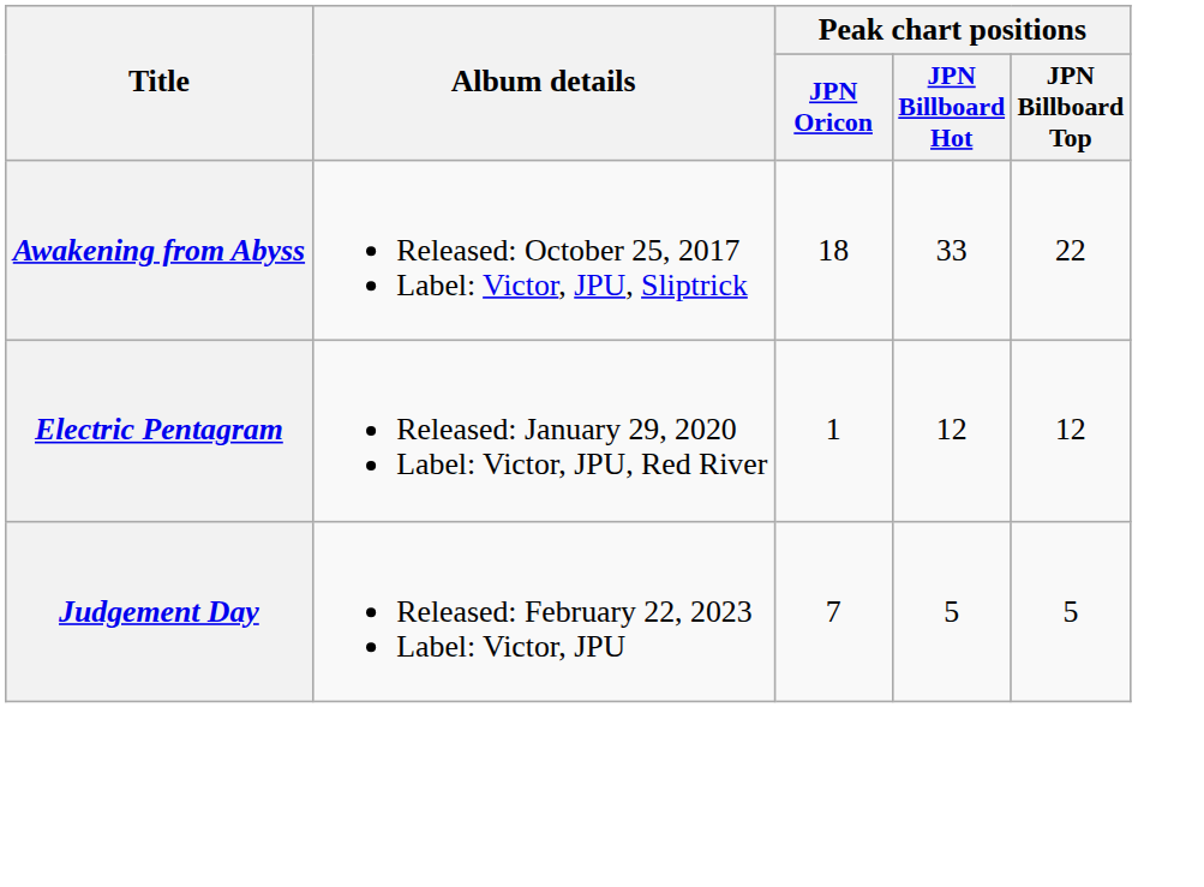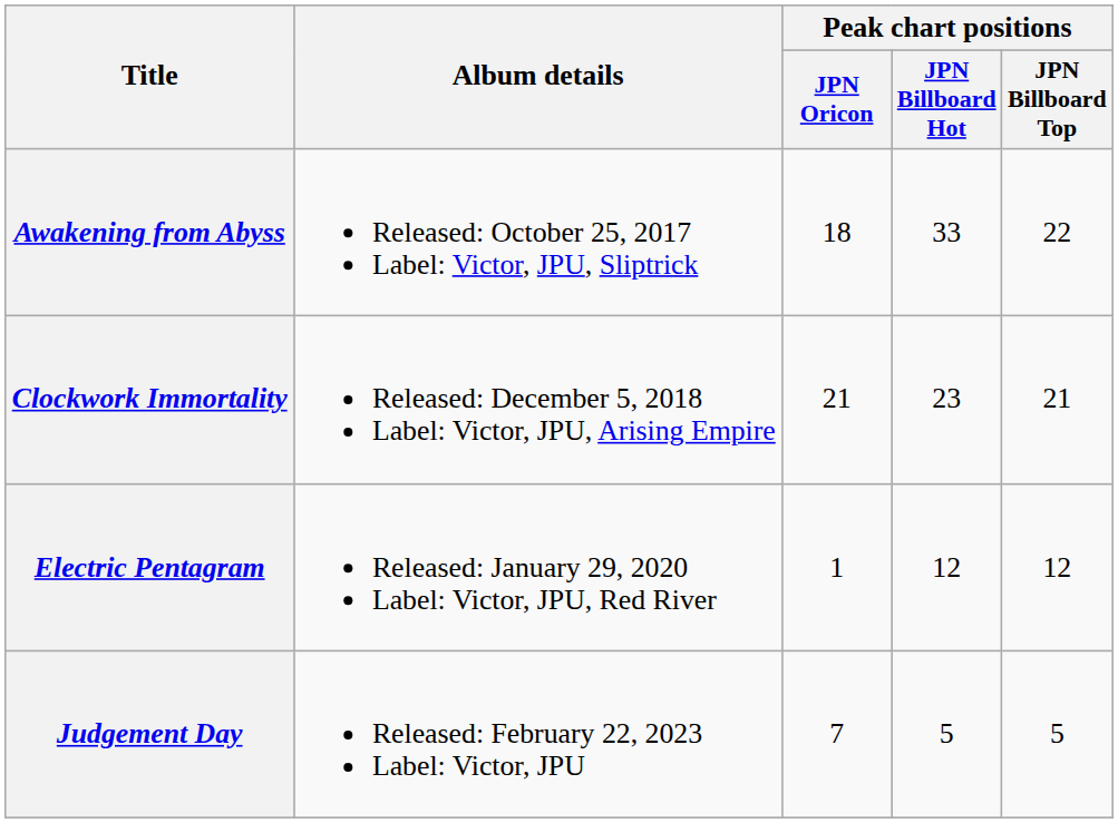+ row: Clockwork Immortality | Released: December 5, 2018 Label: Victor, JPU, Arising Empire | 21 | 23 | 21
